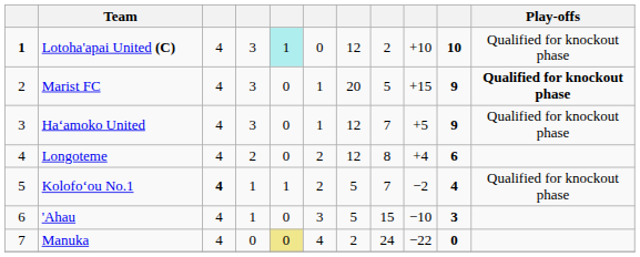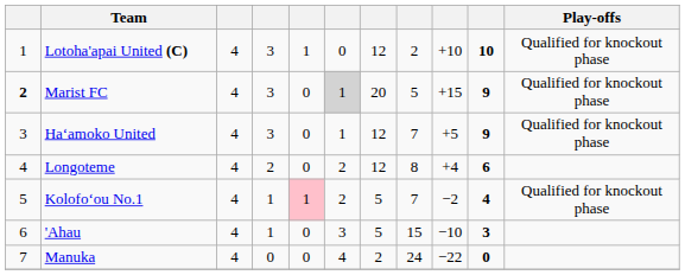Lotoha'apai United (C) | column 1: bold -> normal
Lotoha'apai United (C) | column 5: paleturquoise background -> no background
Marist FC | column 1: normal -> bold
Marist FC | column 6: no background -> lightgrey background
Marist FC | Play-offs: bold -> normal
Kolofoʻou No.1 | column 3: bold -> normal
Kolofoʻou No.1 | column 5: no background -> pink background
Manuka | column 5: khaki background -> no background
